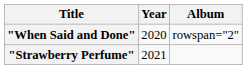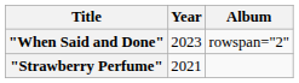"When Said and Done" | Year: 2020 -> 2023
